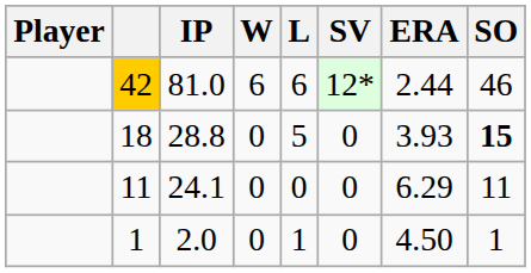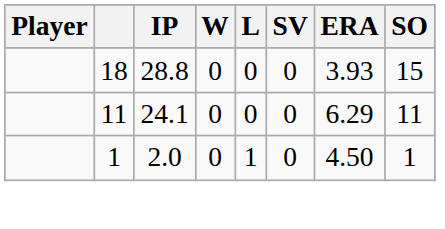- row: 42 | 81.0 | 6 | 6 | 12* | 2.44 | 46
18 | L: 5 -> 0
18 | SO: bold -> normal
